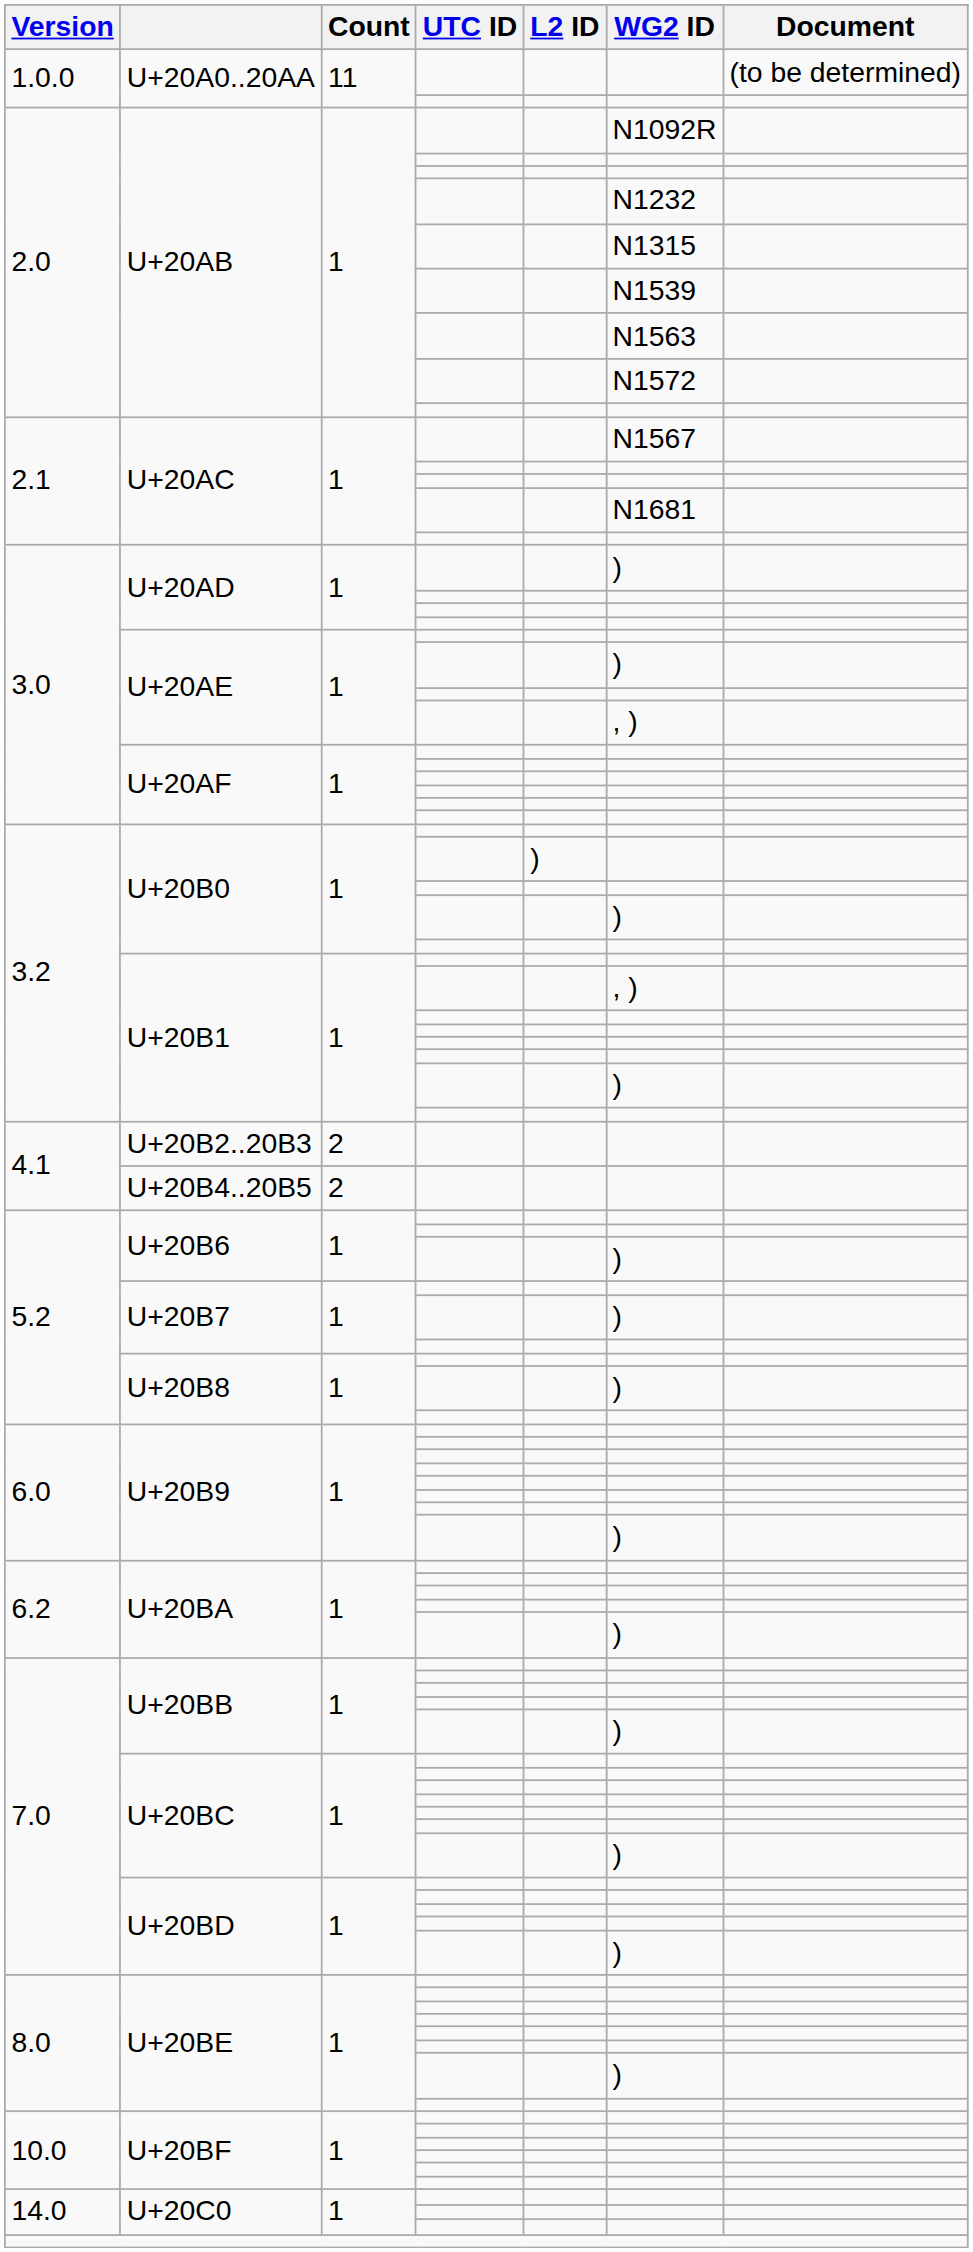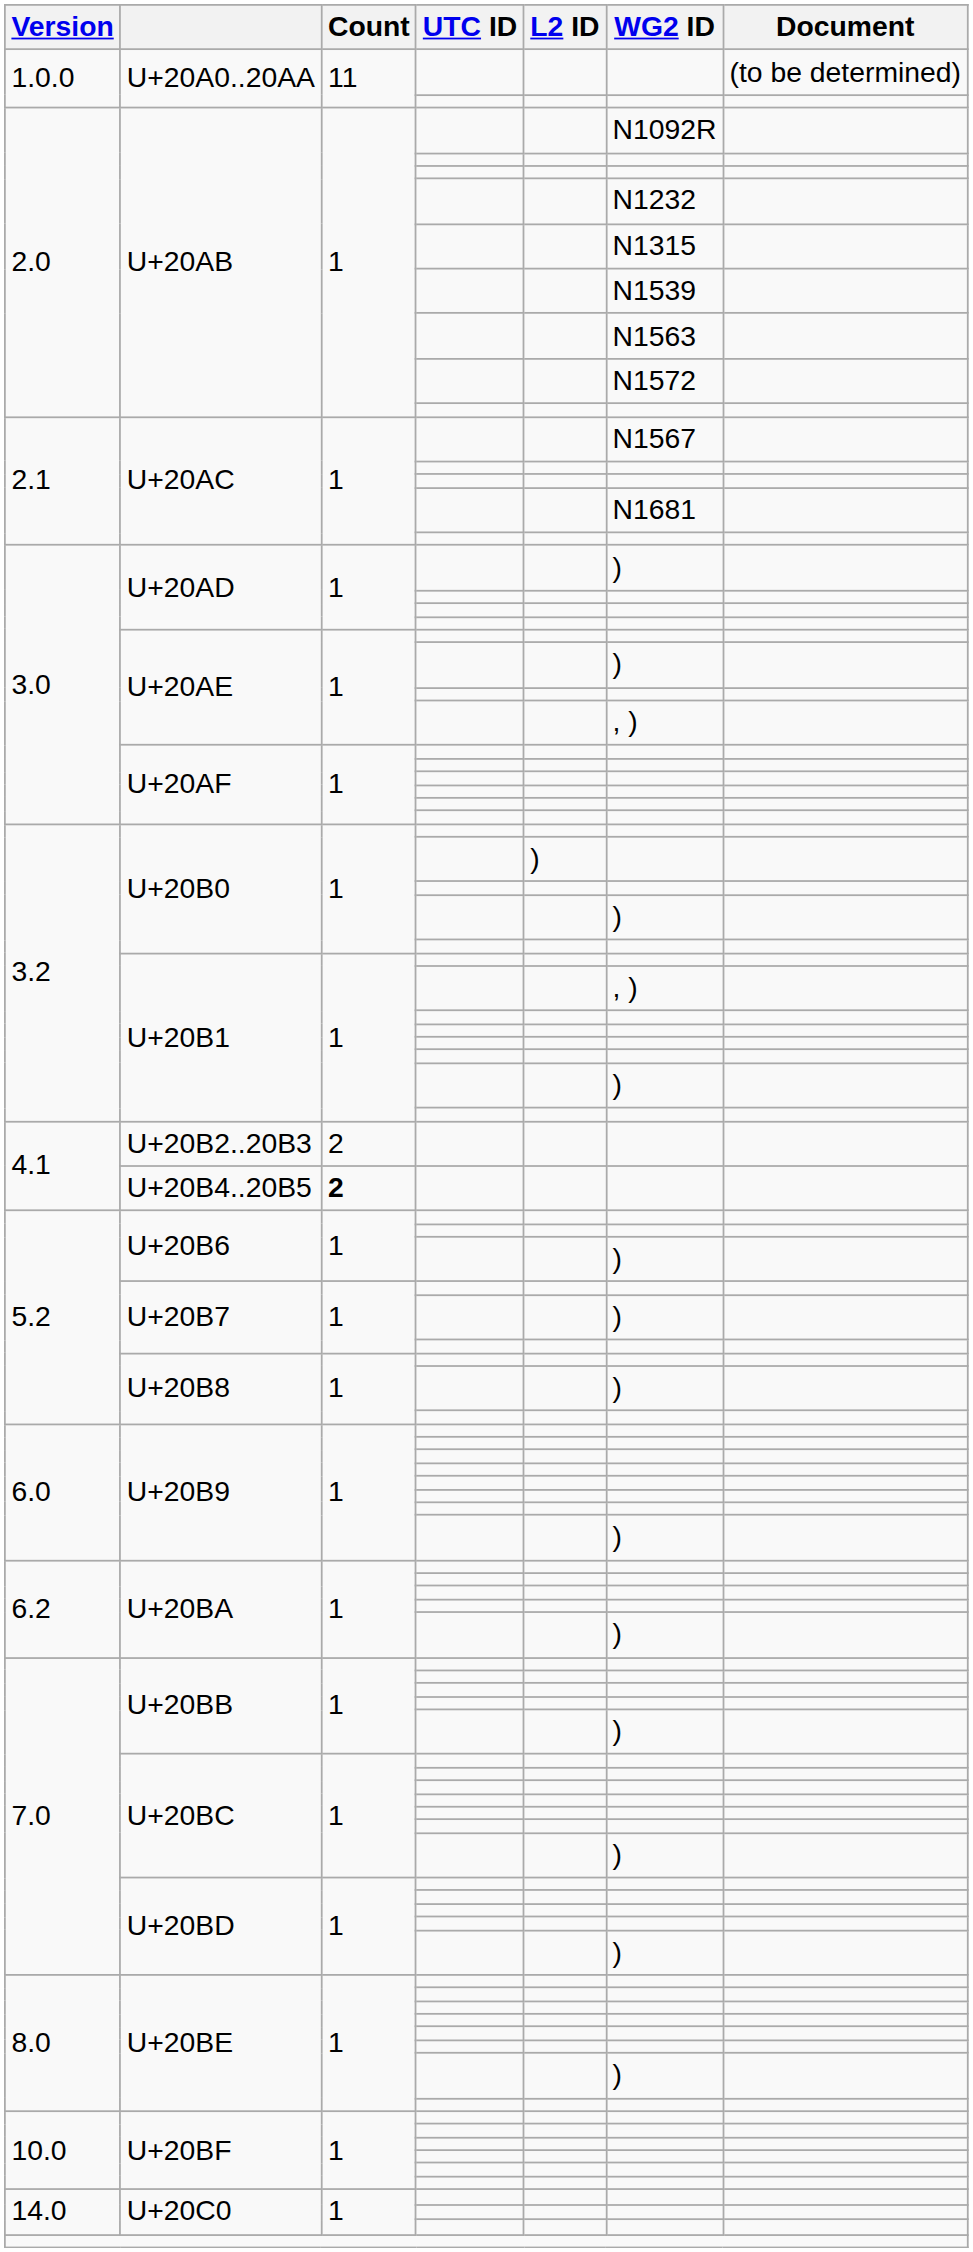U+20B4..20B5 | Count: normal -> bold
